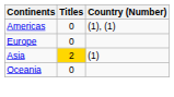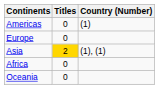Americas | Country (Number): (1), (1) -> (1)
Asia | Country (Number): (1) -> (1), (1)
+ row: Africa | 0
